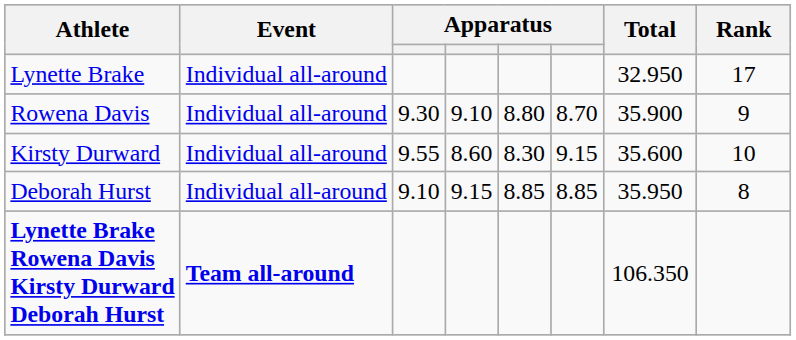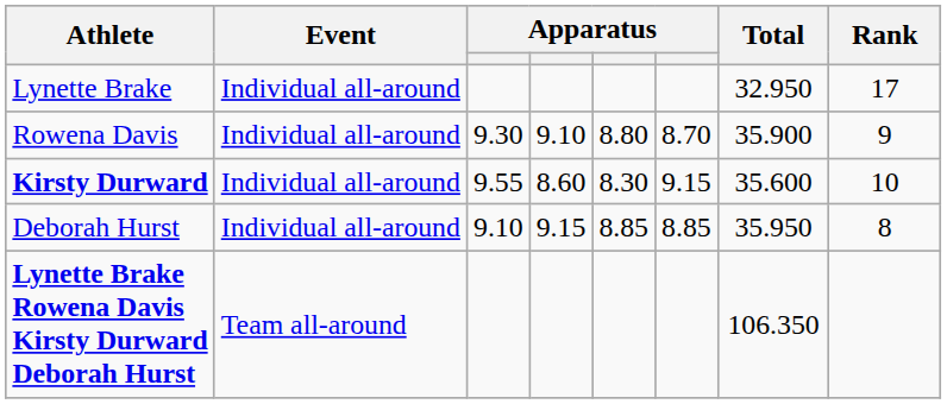row 5 | Athlete: normal -> bold
row 7 | Event: bold -> normal
